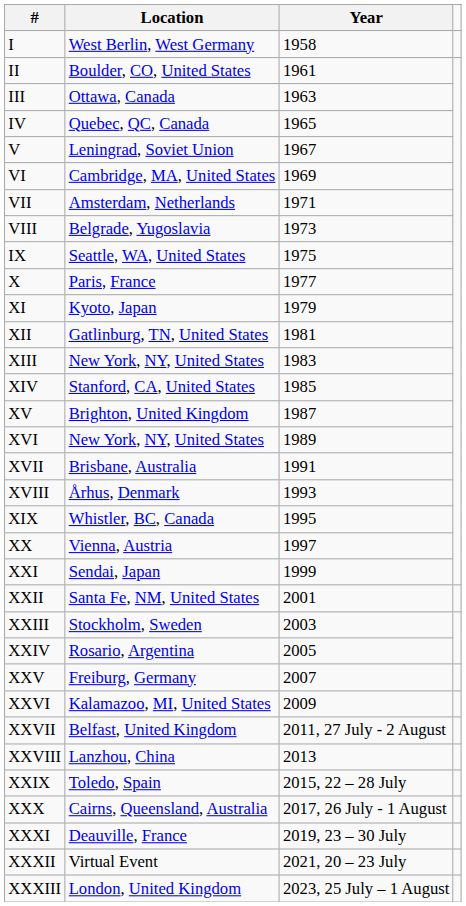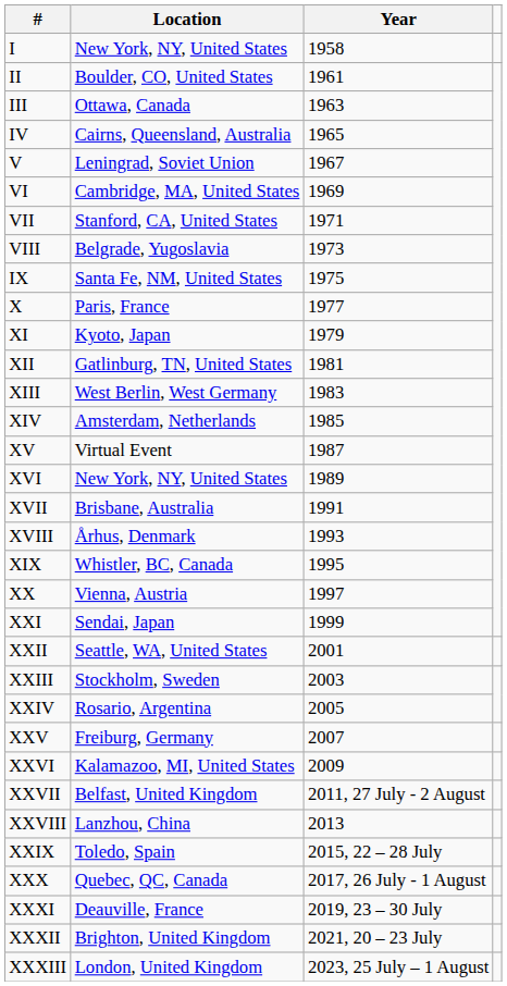I | Location: West Berlin, West Germany -> New York, NY, United States
IV | Location: Quebec, QC, Canada -> Cairns, Queensland, Australia
VII | Location: Amsterdam, Netherlands -> Stanford, CA, United States
IX | Location: Seattle, WA, United States -> Santa Fe, NM, United States
XIII | Location: New York, NY, United States -> West Berlin, West Germany
XIV | Location: Stanford, CA, United States -> Amsterdam, Netherlands
XV | Location: Brighton, United Kingdom -> Virtual Event
XXII | Location: Santa Fe, NM, United States -> Seattle, WA, United States
XXX | Location: Cairns, Queensland, Australia -> Quebec, QC, Canada
XXXII | Location: Virtual Event -> Brighton, United Kingdom
